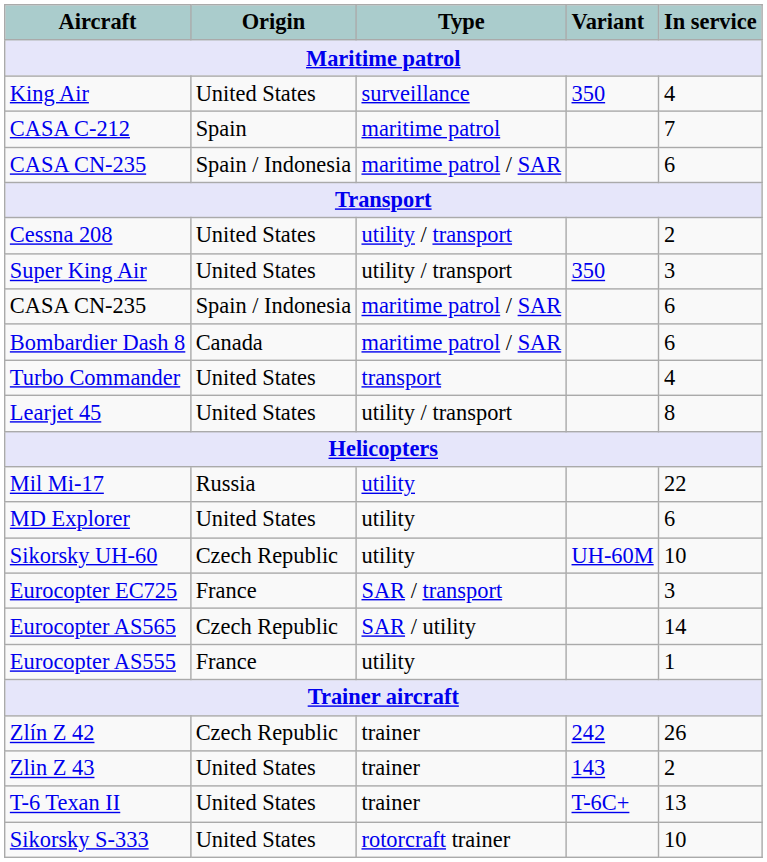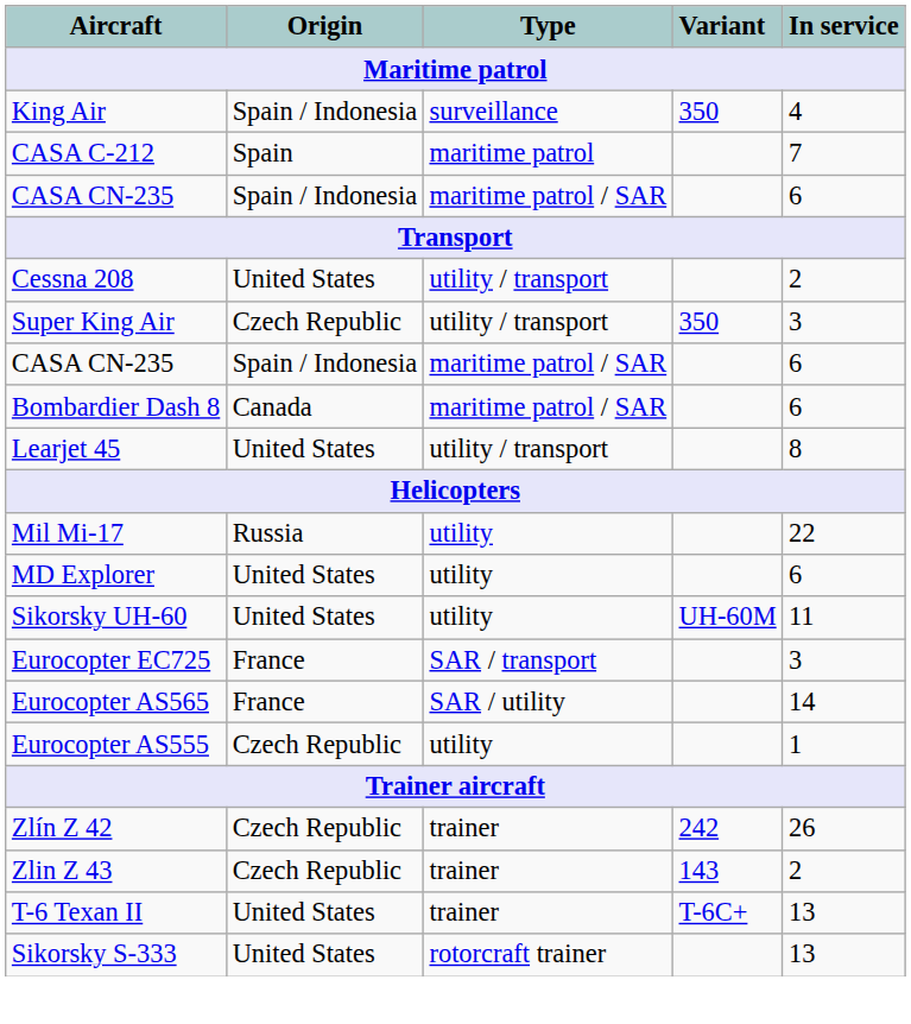King Air | Origin: United States -> Spain / Indonesia
Super King Air | Origin: United States -> Czech Republic
- row: Turbo Commander | United States | transport | 4
Sikorsky UH-60 | Origin: Czech Republic -> United States
Sikorsky UH-60 | In service: 10 -> 11
Eurocopter AS565 | Origin: Czech Republic -> France
Eurocopter AS555 | Origin: France -> Czech Republic
Zlin Z 43 | Origin: United States -> Czech Republic
Sikorsky S-333 | In service: 10 -> 13
